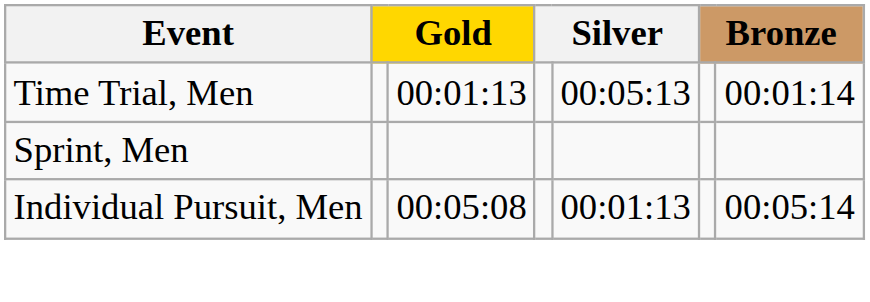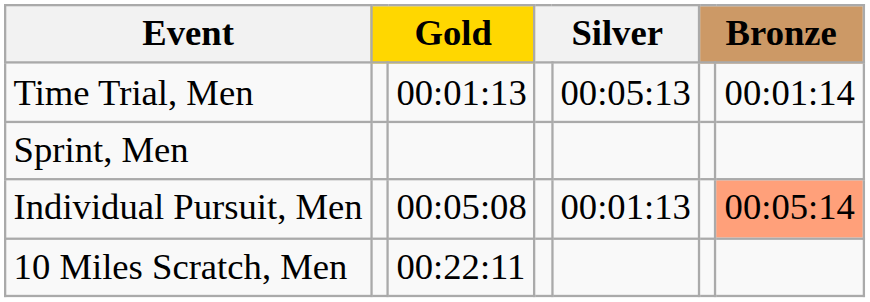Individual Pursuit, Men | column 7: no background -> lightsalmon background
+ row: 10 Miles Scratch, Men | 00:22:11
